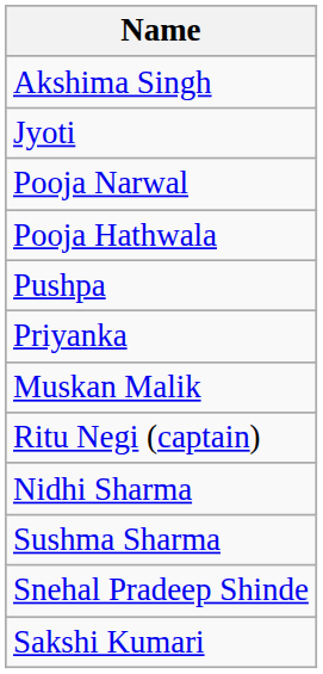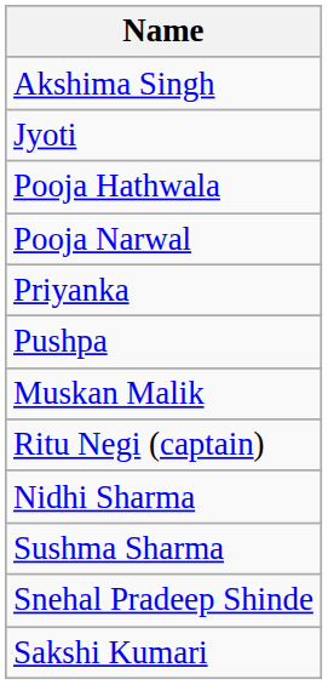row 4 | column 1: Pooja Narwal -> Pooja Hathwala
row 5 | column 1: Pooja Hathwala -> Pooja Narwal
row 6 | column 1: Pushpa -> Priyanka
row 7 | column 1: Priyanka -> Pushpa
